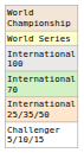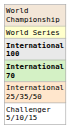row 3 | column 1: normal -> bold
row 4 | column 1: normal -> bold
